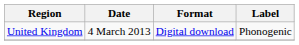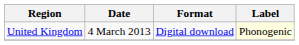United Kingdom | Label: no background -> lightyellow background
